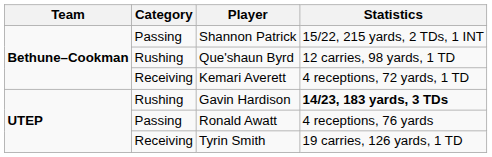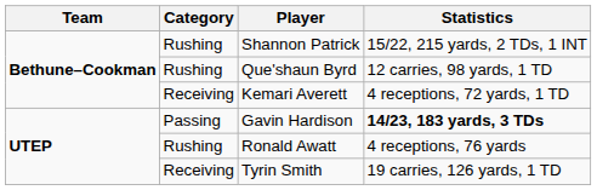Shannon Patrick | Category: Passing -> Rushing
Gavin Hardison | Category: Rushing -> Passing
Ronald Awatt | Category: Passing -> Rushing
